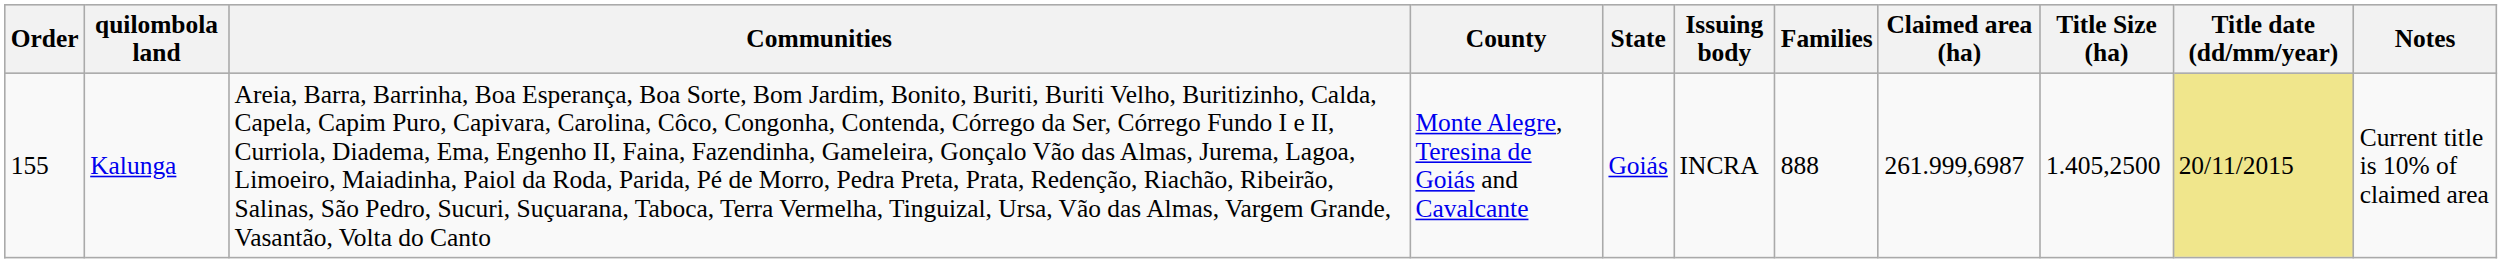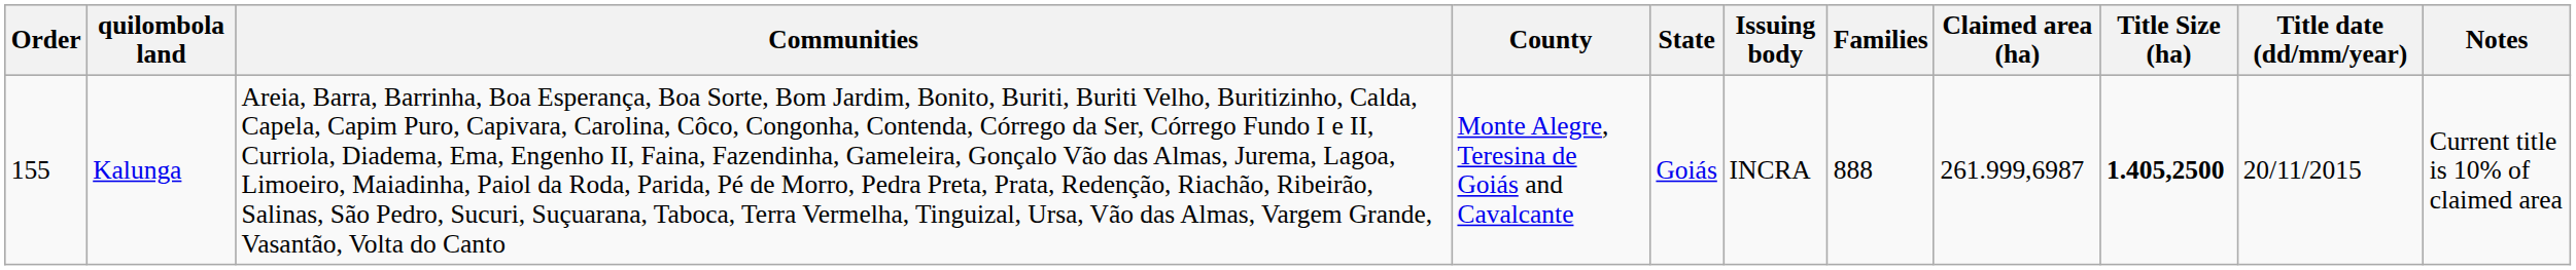Kalunga | Title Size (ha): normal -> bold
Kalunga | Title date (dd/mm/year): khaki background -> no background
